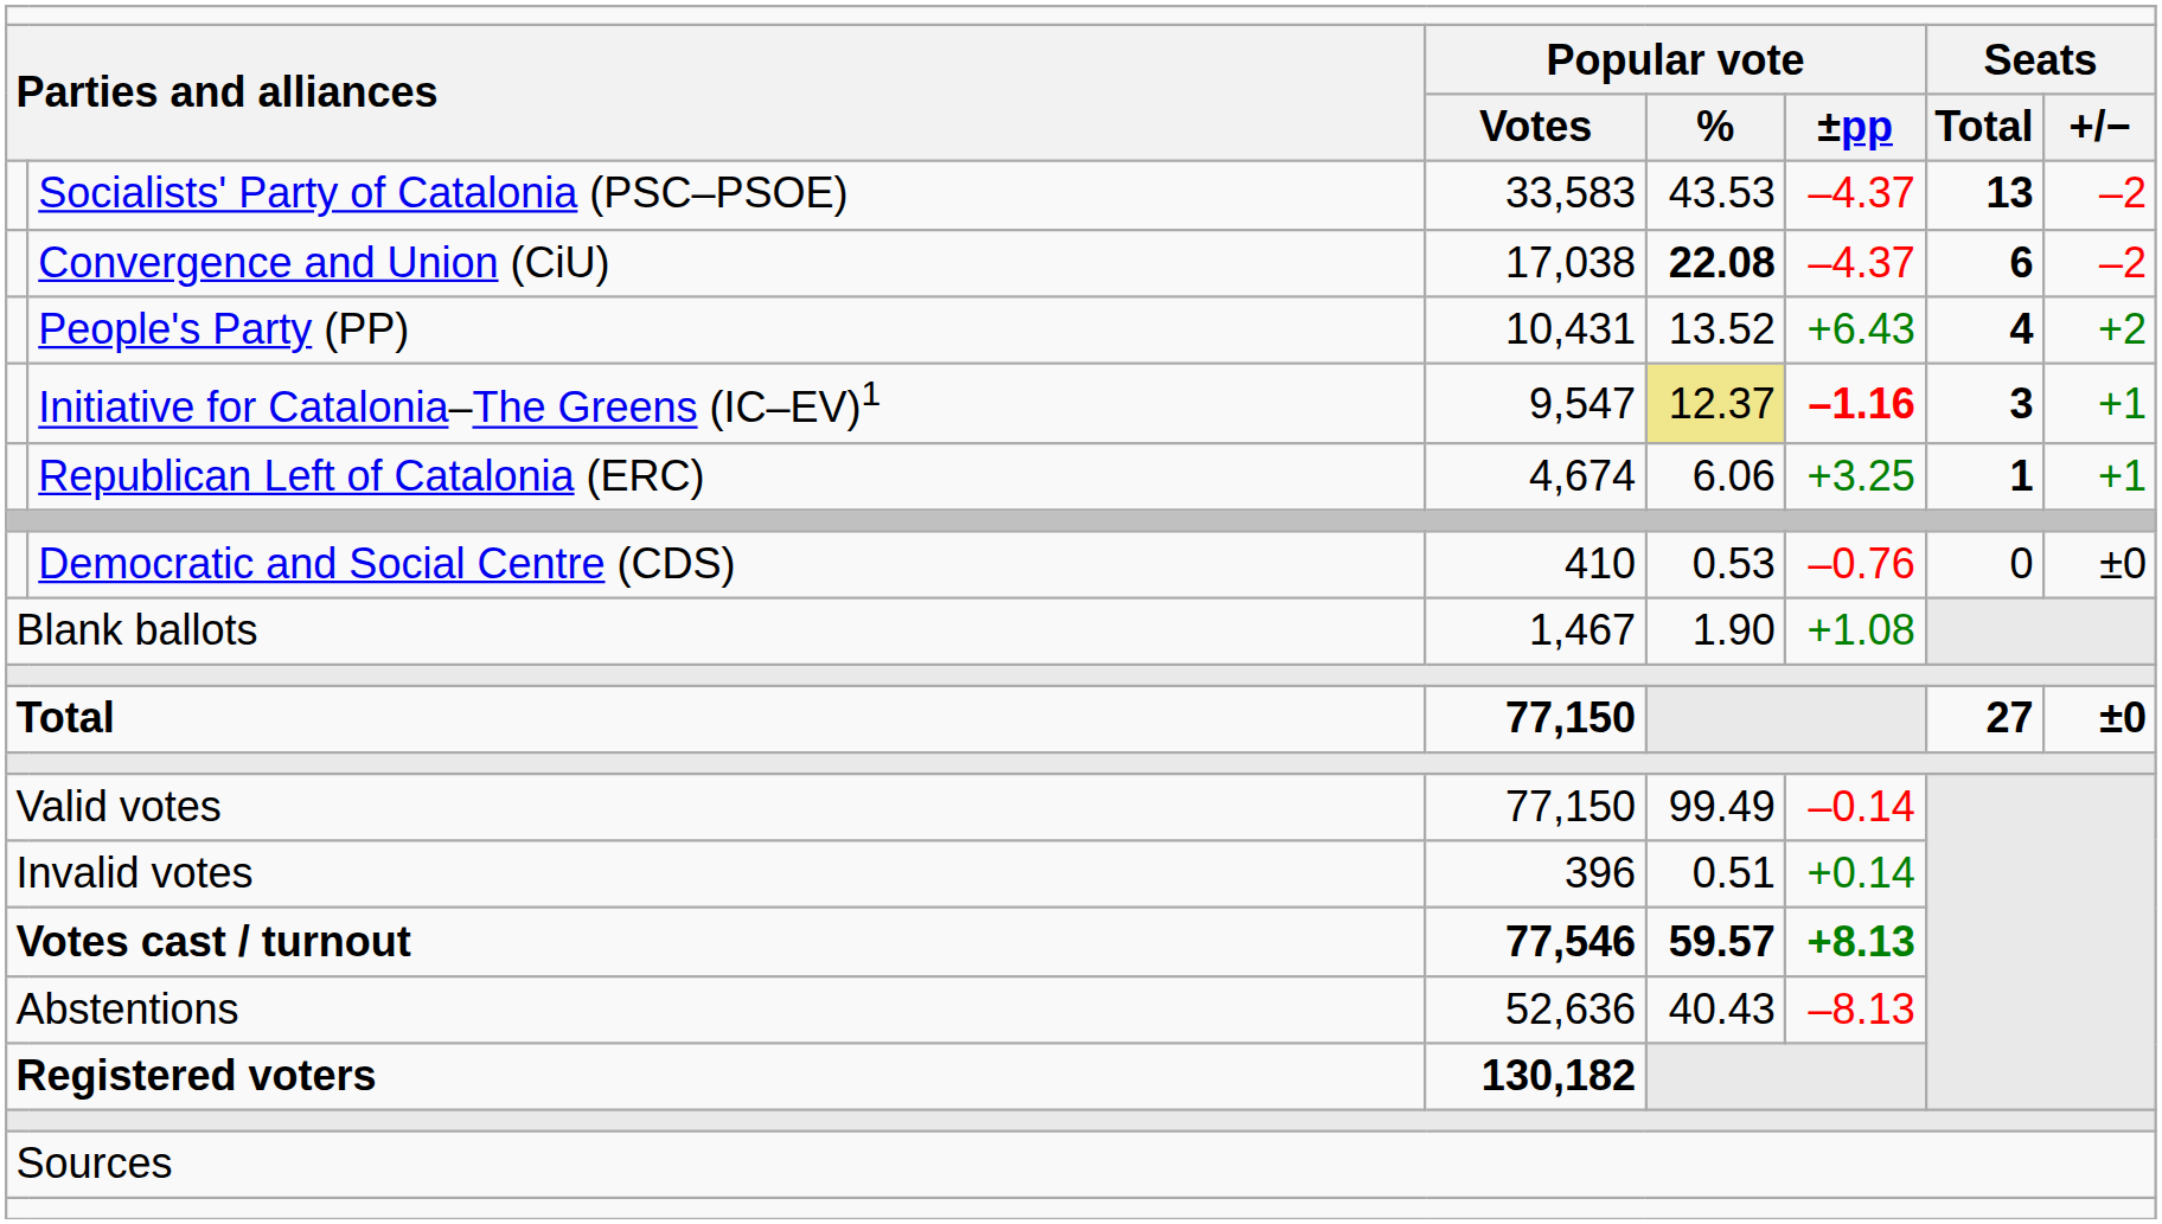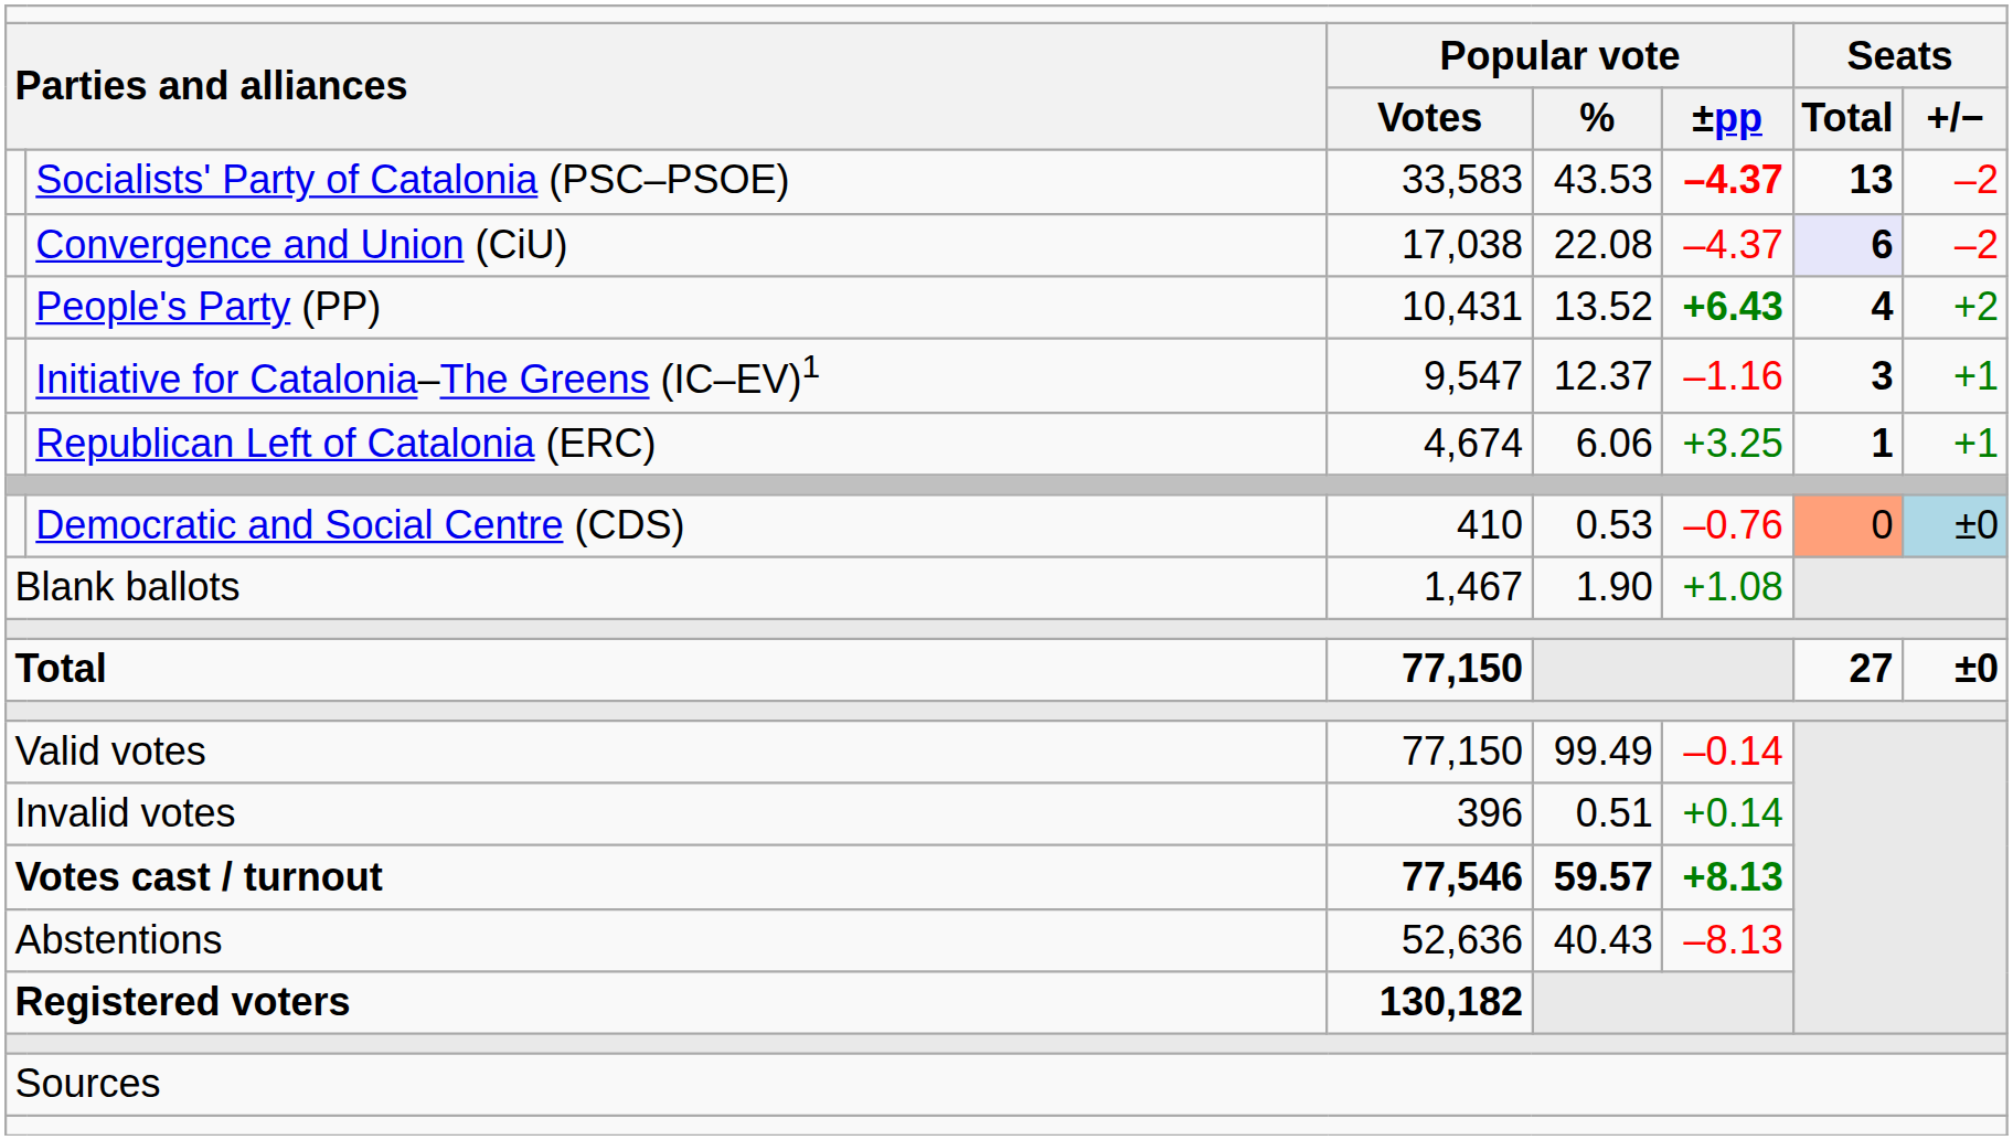Socialists' Party of Catalonia (PSC–PSOE) | column 5: normal -> bold
Convergence and Union (CiU) | column 4: bold -> normal
Convergence and Union (CiU) | column 6: no background -> lavender background
People's Party (PP) | column 5: normal -> bold
Initiative for Catalonia–The Greens (IC–EV)1 | column 4: khaki background -> no background
Initiative for Catalonia–The Greens (IC–EV)1 | column 5: bold -> normal
Democratic and Social Centre (CDS) | column 6: no background -> lightsalmon background
Democratic and Social Centre (CDS) | column 7: no background -> lightblue background
